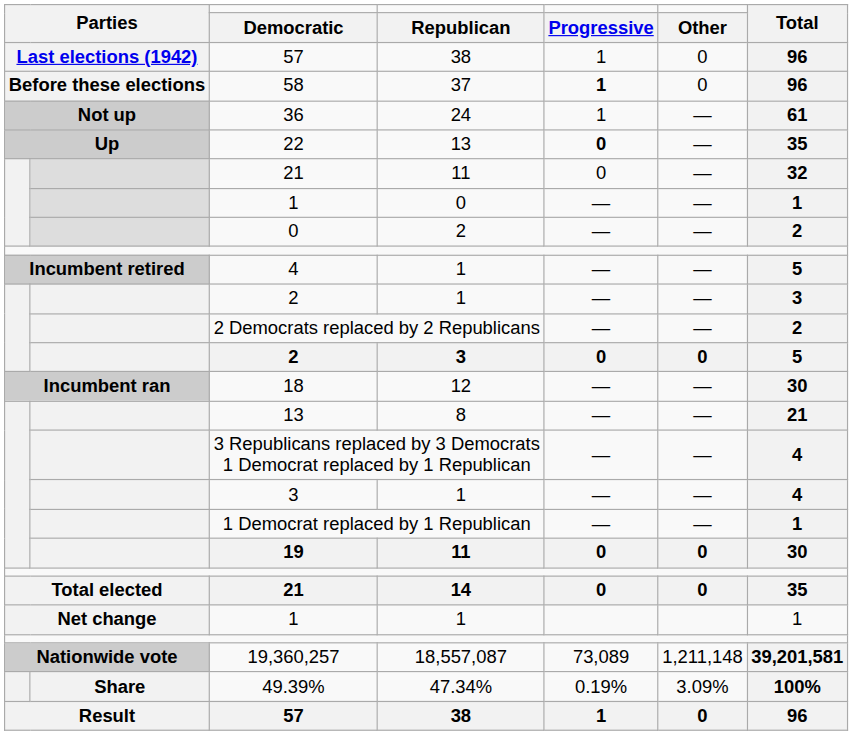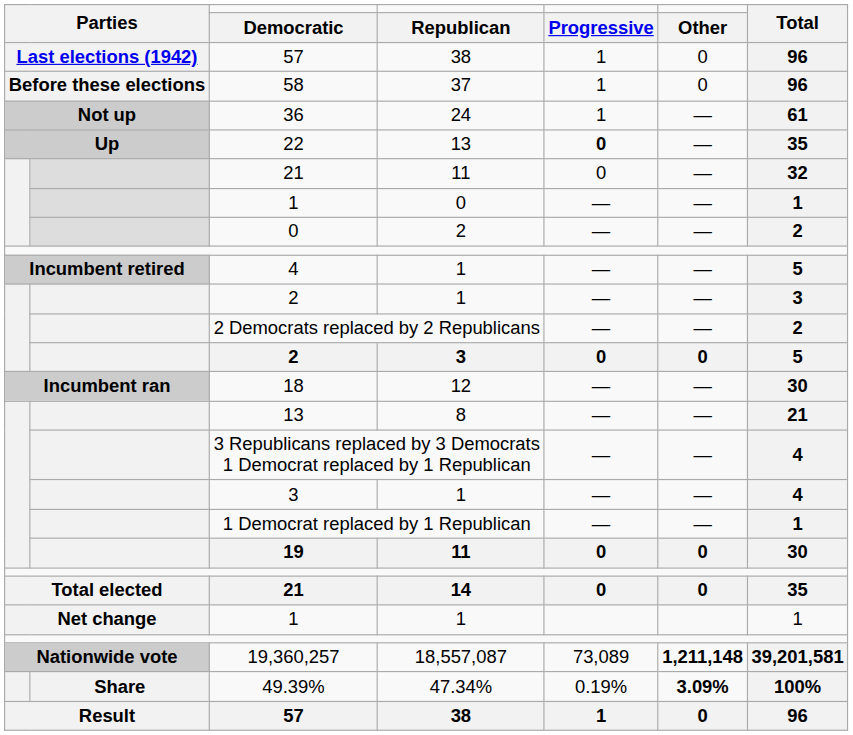58 | Progressive: bold -> normal
19,360,257 | Other: normal -> bold
49.39% | Other: normal -> bold
